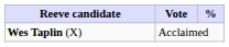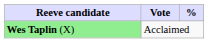Wes Taplin (X) | Reeve candidate: no background -> lightgreen background
